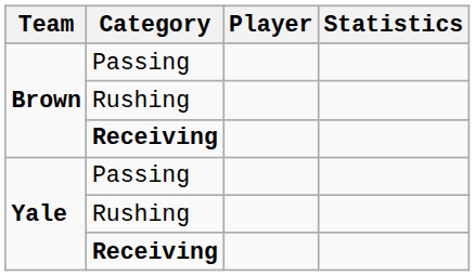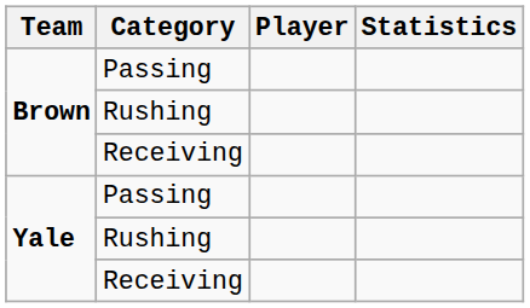Brown / Receiving | Category: bold -> normal
Yale / Receiving | Category: bold -> normal
